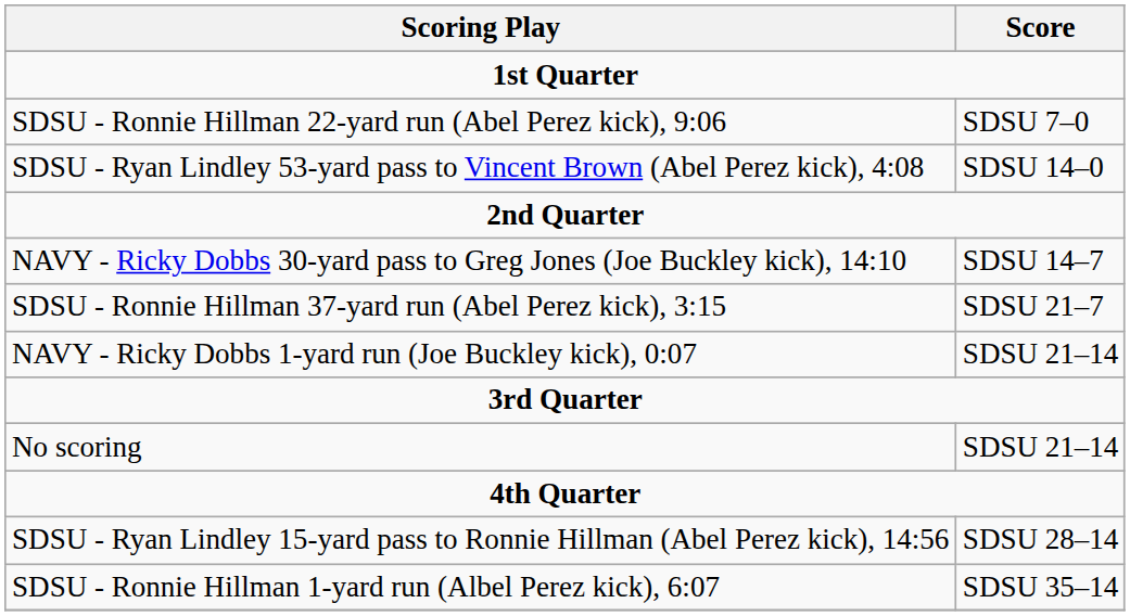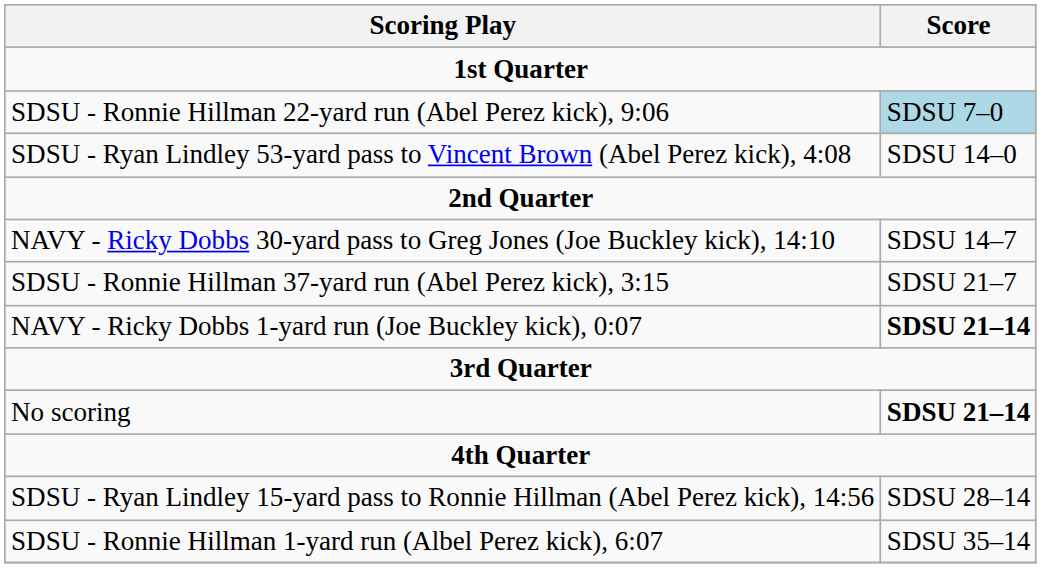SDSU - Ronnie Hillman 22-yard run (Abel Perez kick), 9:06 | Score: no background -> lightblue background
NAVY - Ricky Dobbs 1-yard run (Joe Buckley kick), 0:07 | Score: normal -> bold
No scoring | Score: normal -> bold
